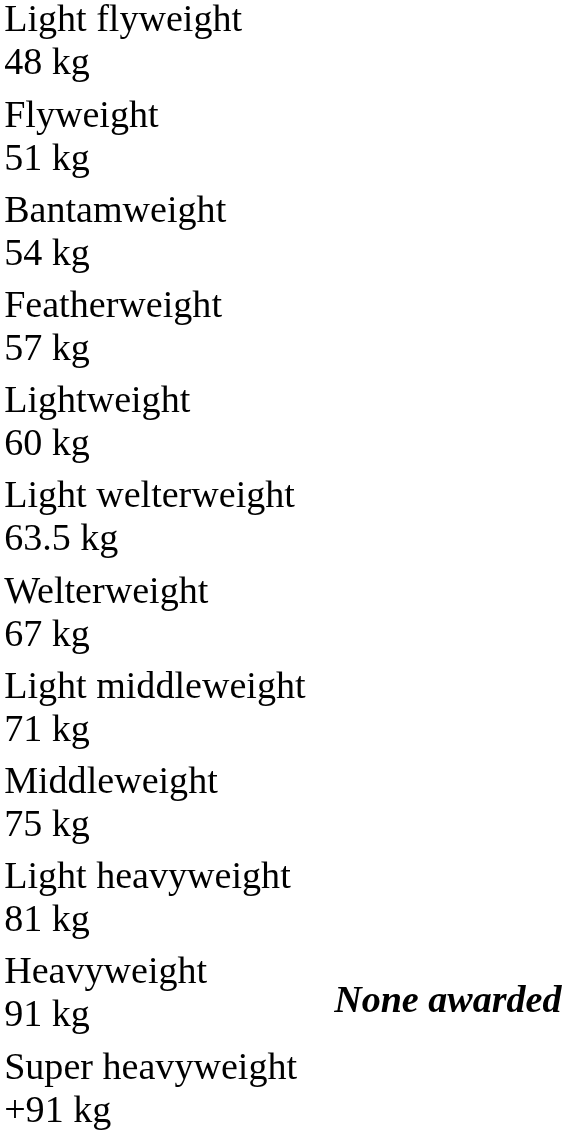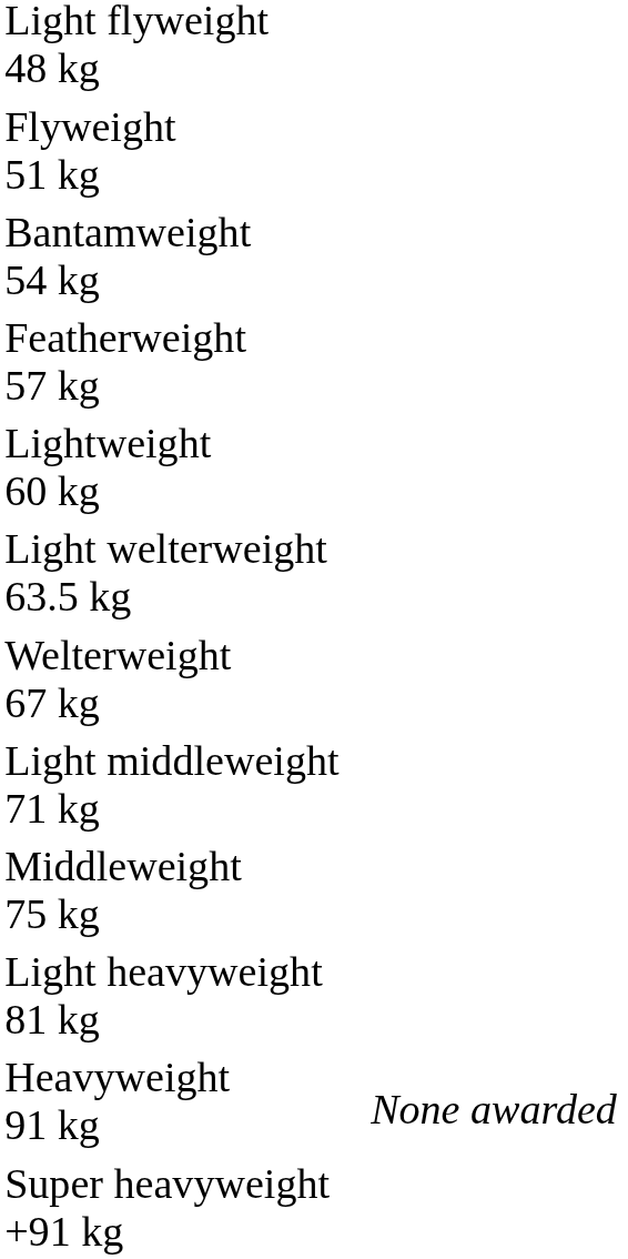Heavyweight 91 kg / None awarded | column 2: bold -> normal
